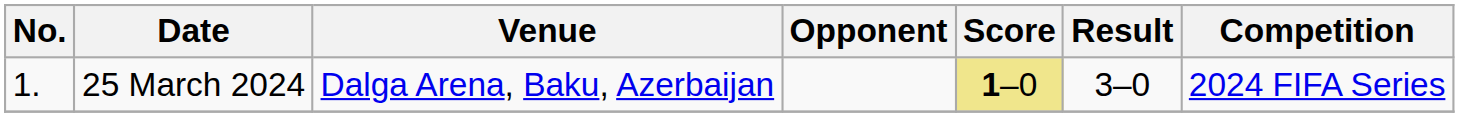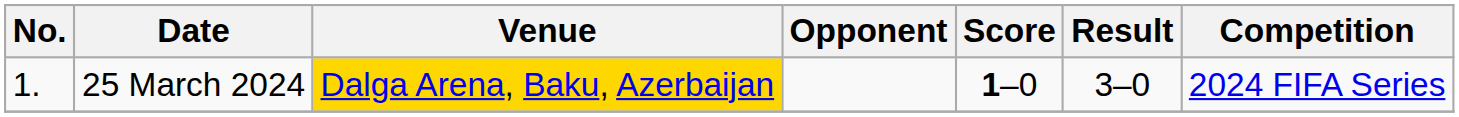25 March 2024 | Venue: no background -> gold background
25 March 2024 | Score: khaki background -> no background
